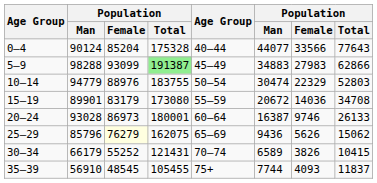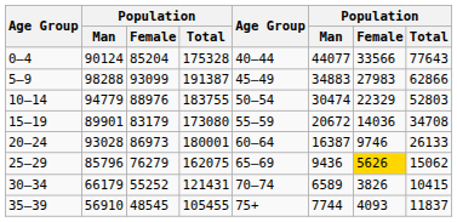5–9 | column 4: lightgreen background -> no background
25–29 | column 3: lightyellow background -> no background
25–29 | column 7: no background -> gold background
